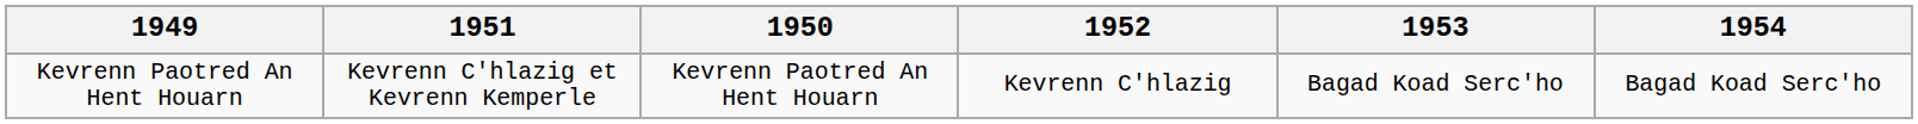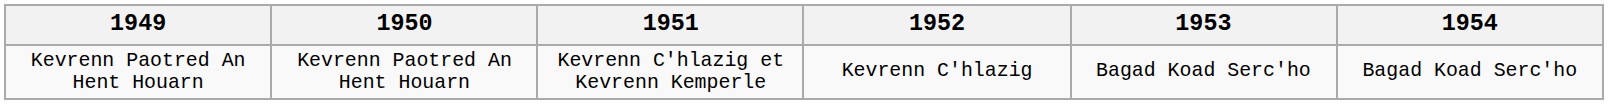columns swapped: 1950 <-> 1951
